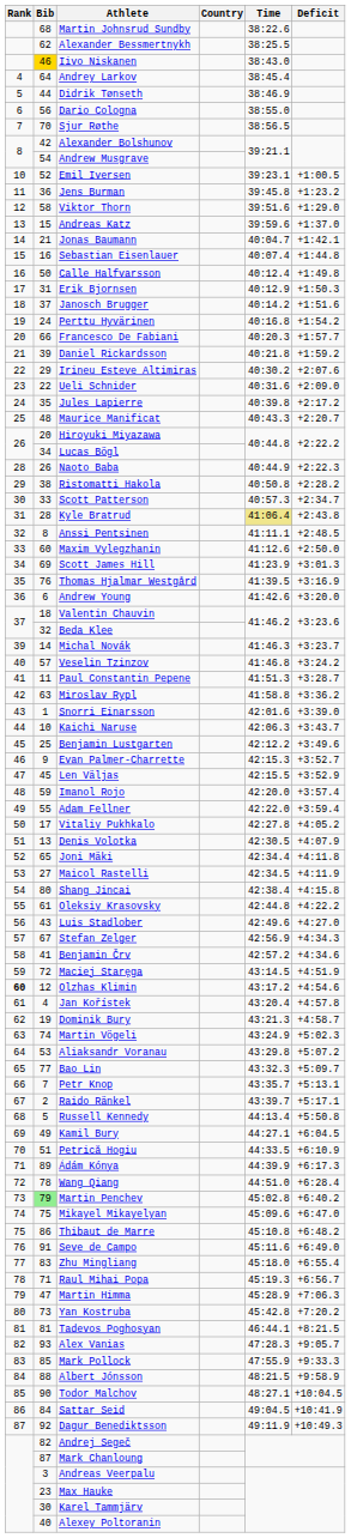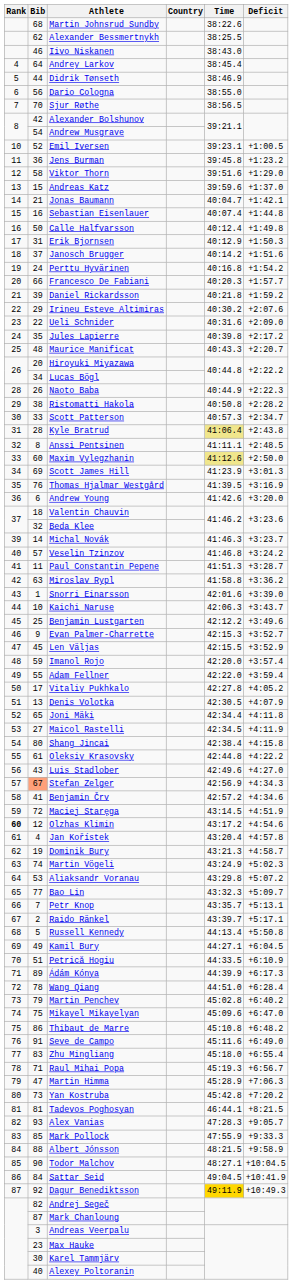Iivo Niskanen | Bib: gold background -> no background
Maxim Vylegzhanin | Time: no background -> khaki background
Stefan Zelger | Bib: no background -> lightsalmon background
Martin Penchev | Bib: lightgreen background -> no background
Dagur Benediktsson | Time: no background -> gold background
